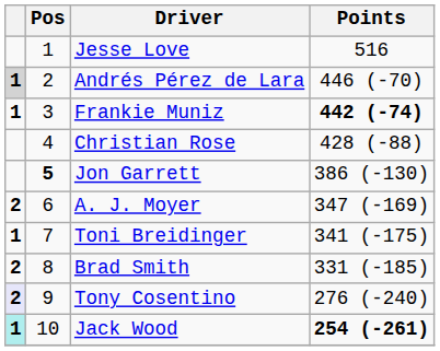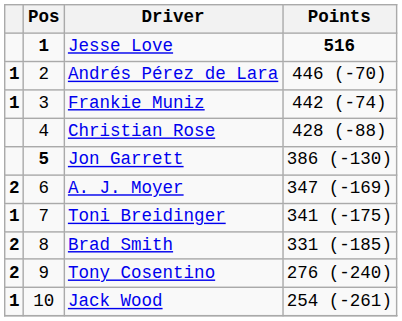Jesse Love | Pos: normal -> bold
Jesse Love | Points: normal -> bold
Andrés Pérez de Lara | column 1: lightgrey background -> no background
Frankie Muniz | Points: bold -> normal
Tony Cosentino | column 1: lavender background -> no background
Jack Wood | column 1: paleturquoise background -> no background
Jack Wood | Points: bold -> normal
